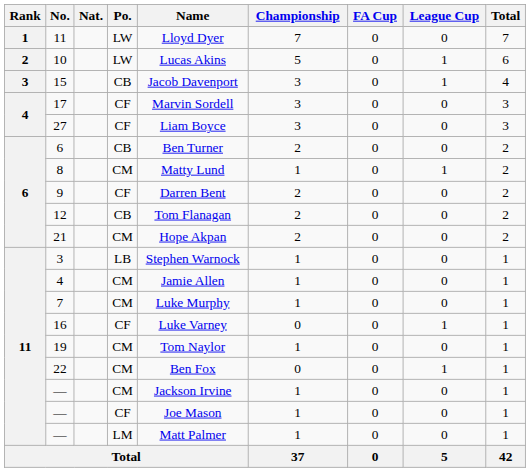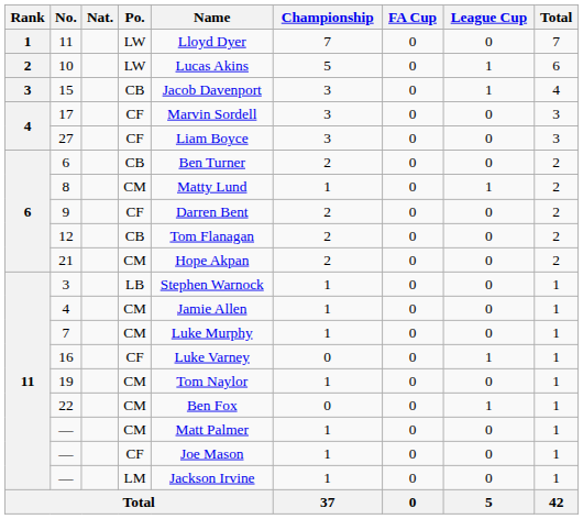— / CM | Name: Jackson Irvine -> Matt Palmer
— / LM | Name: Matt Palmer -> Jackson Irvine
